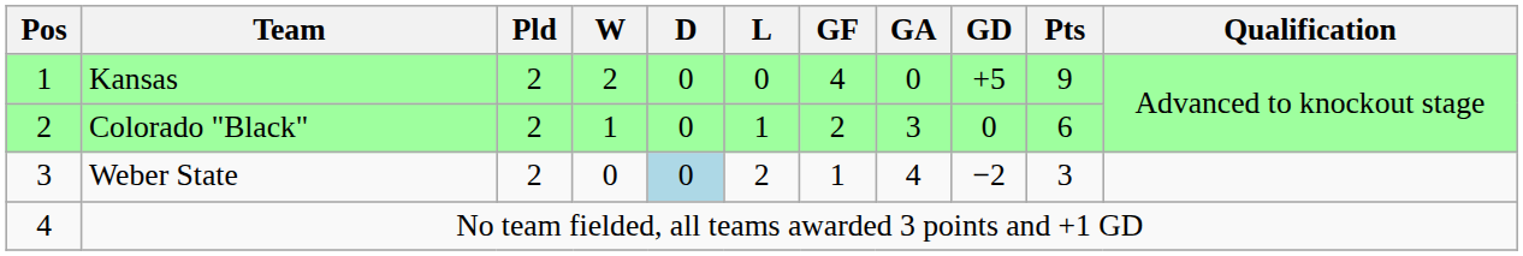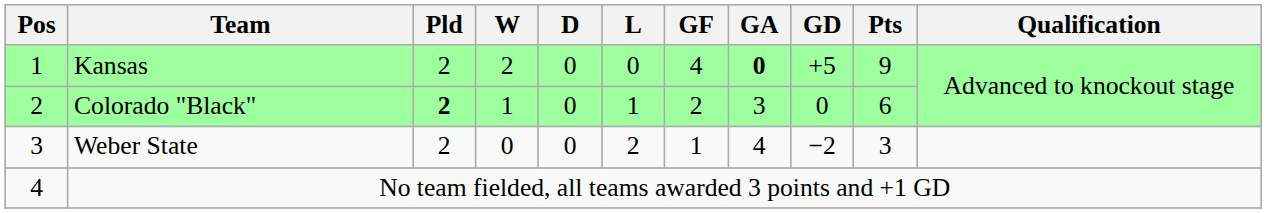Kansas | GA: normal -> bold
Colorado "Black" | Pld: normal -> bold
Weber State | D: lightblue background -> no background
